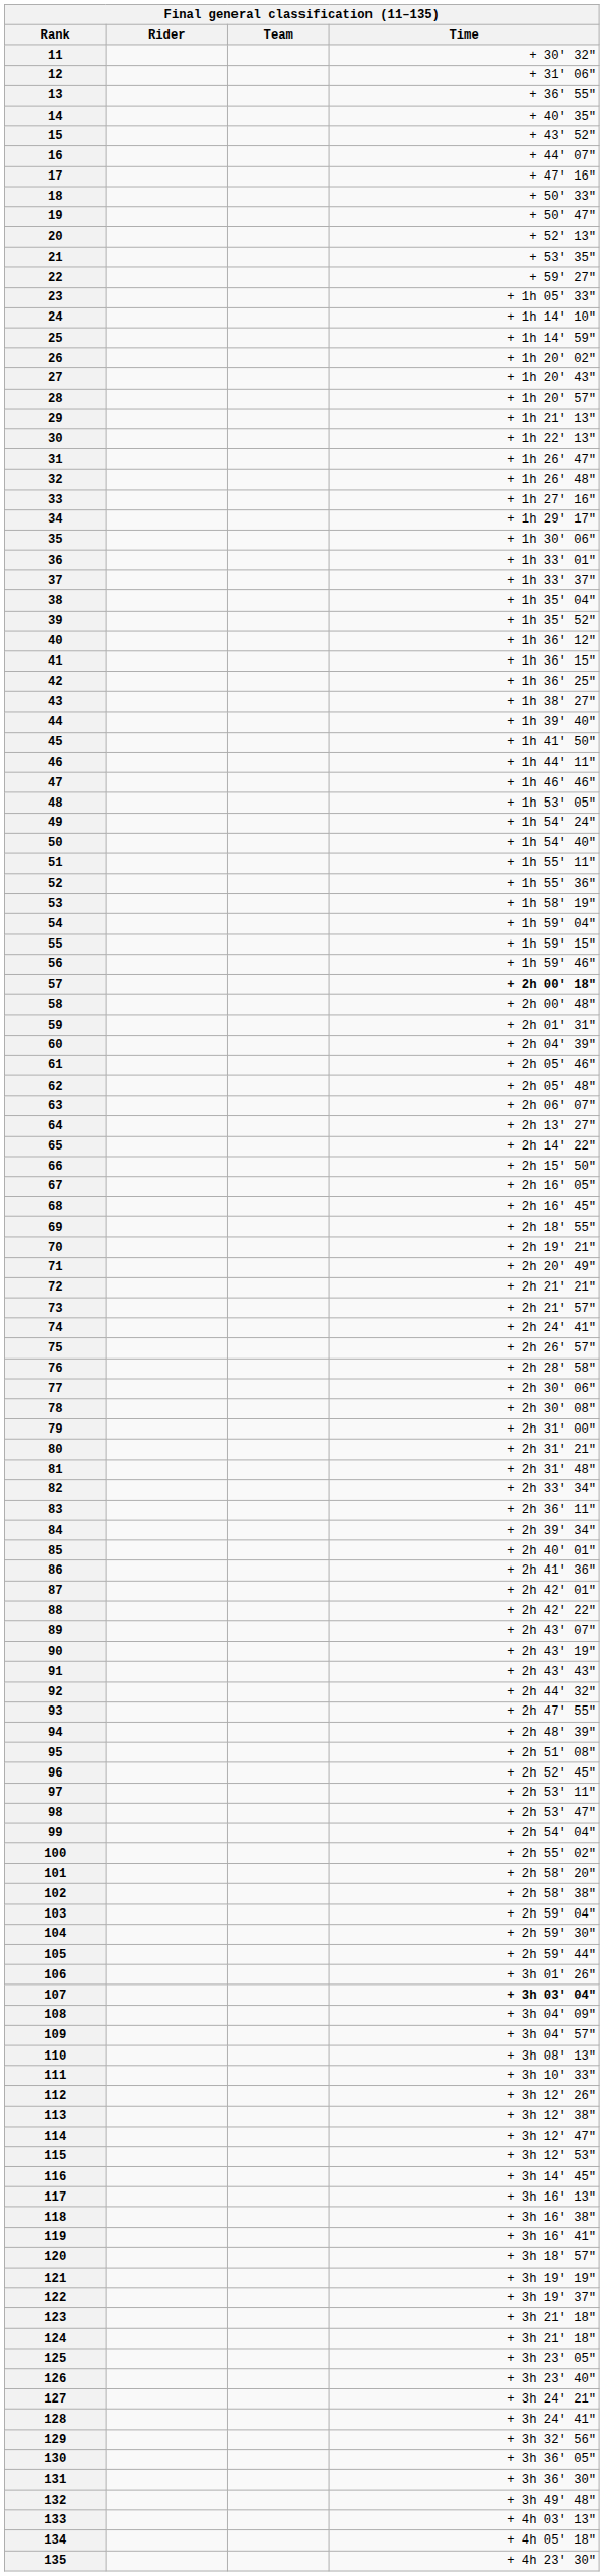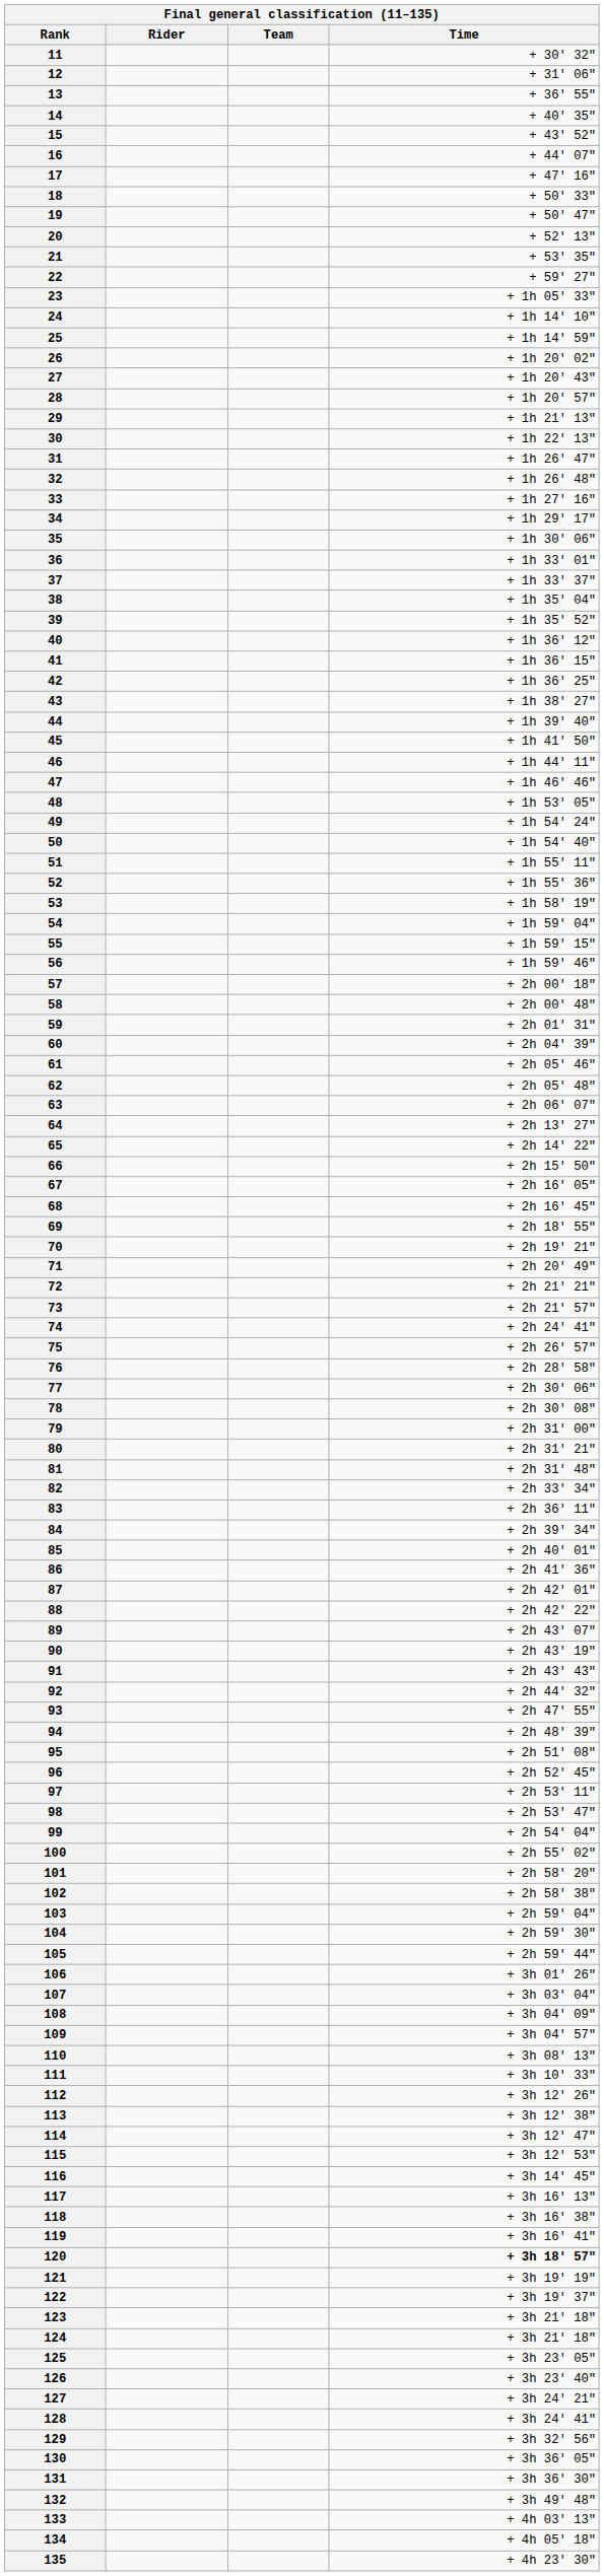57 | Time: bold -> normal
107 | Time: bold -> normal
120 | Time: normal -> bold
